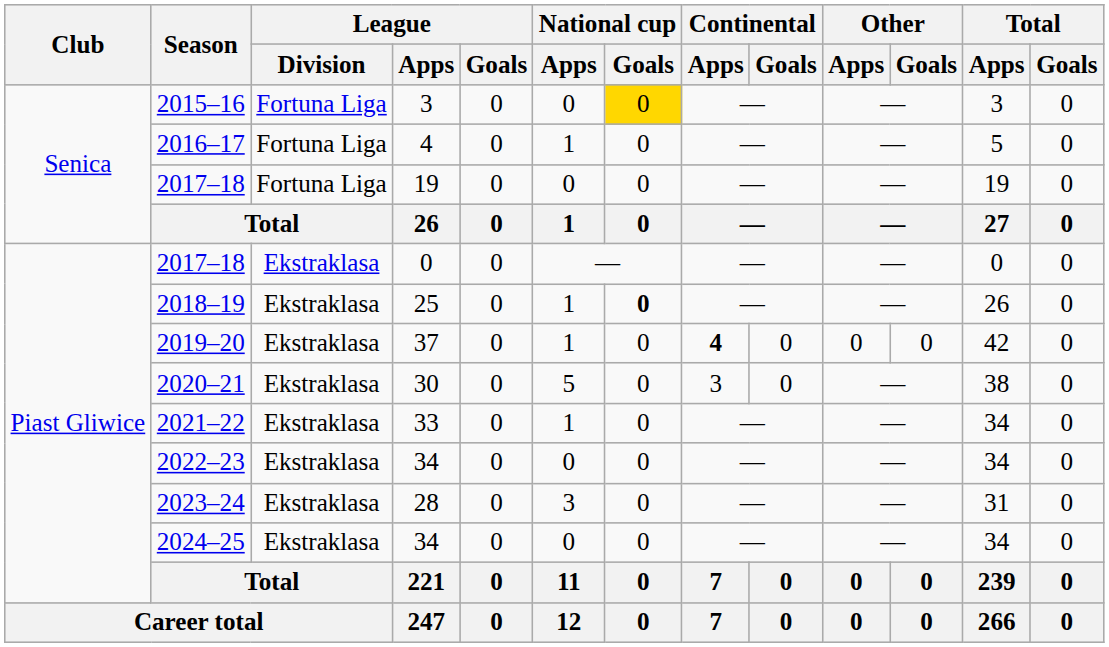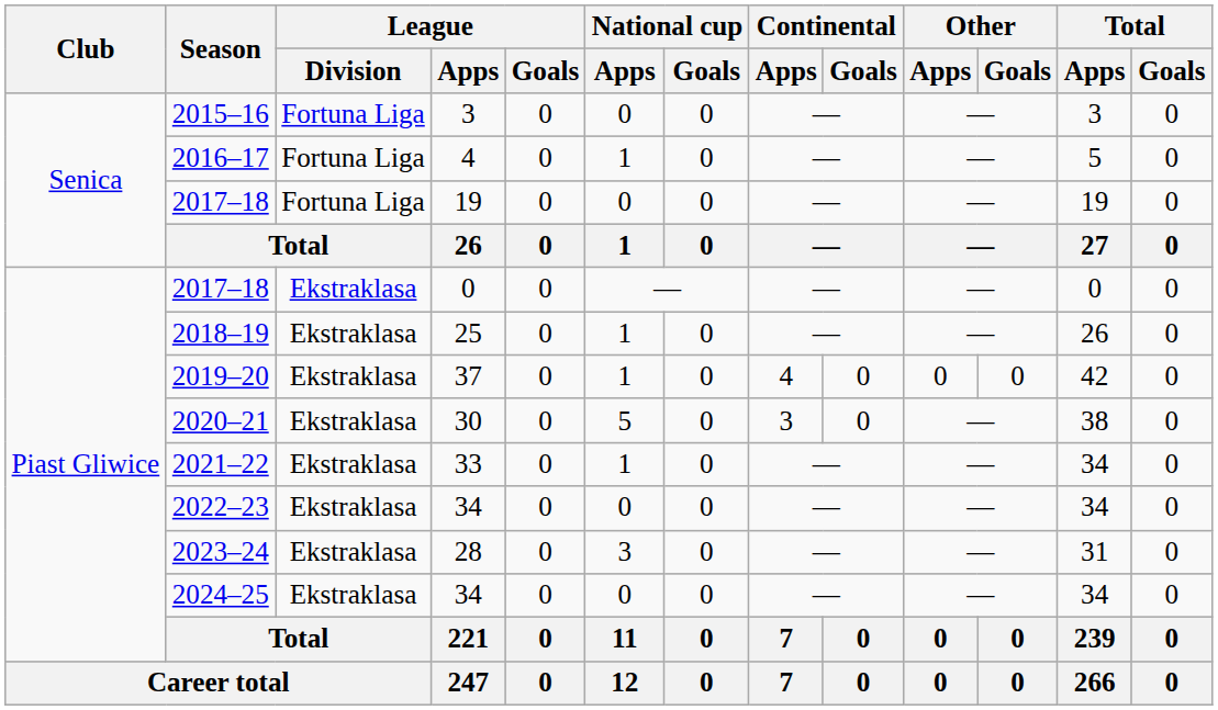2015–16 | National cup / Goals: gold background -> no background
2018–19 | National cup / Goals: bold -> normal
2019–20 | Continental / Apps: bold -> normal
